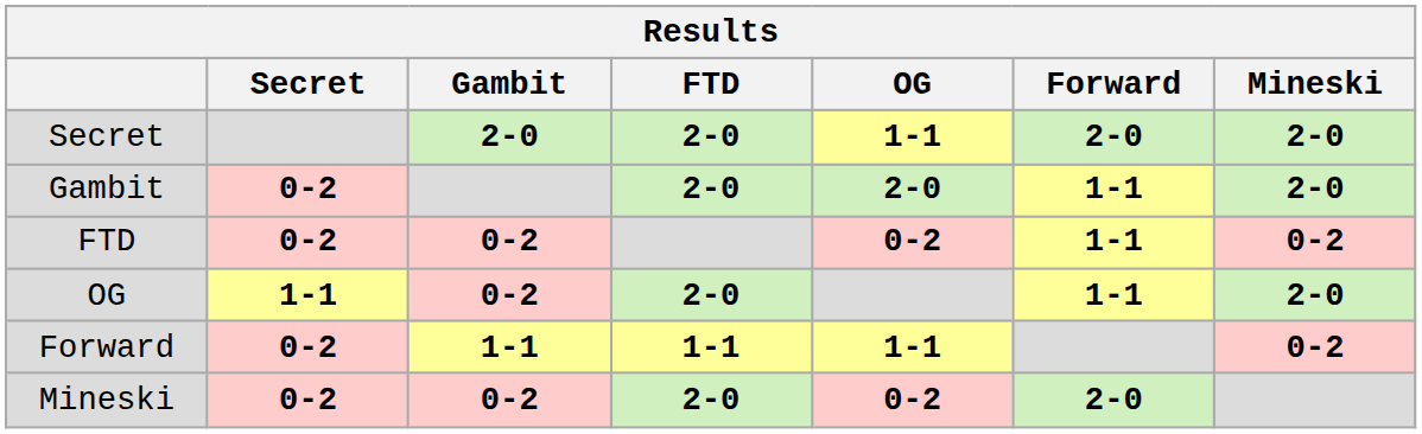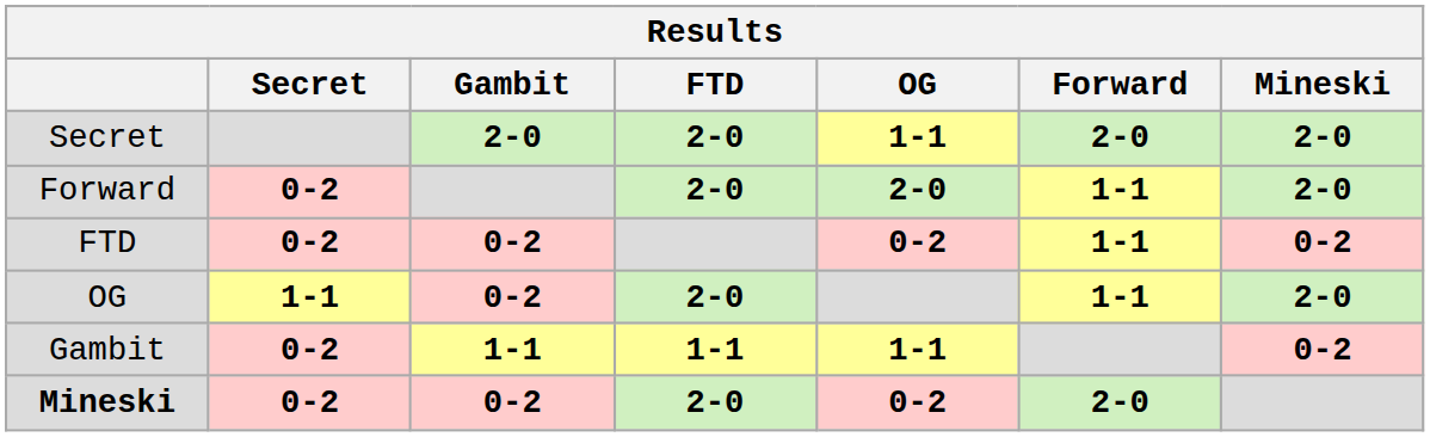row 4 | column 1: Gambit -> Forward
row 7 | column 1: Forward -> Gambit
row 8 | column 1: normal -> bold
